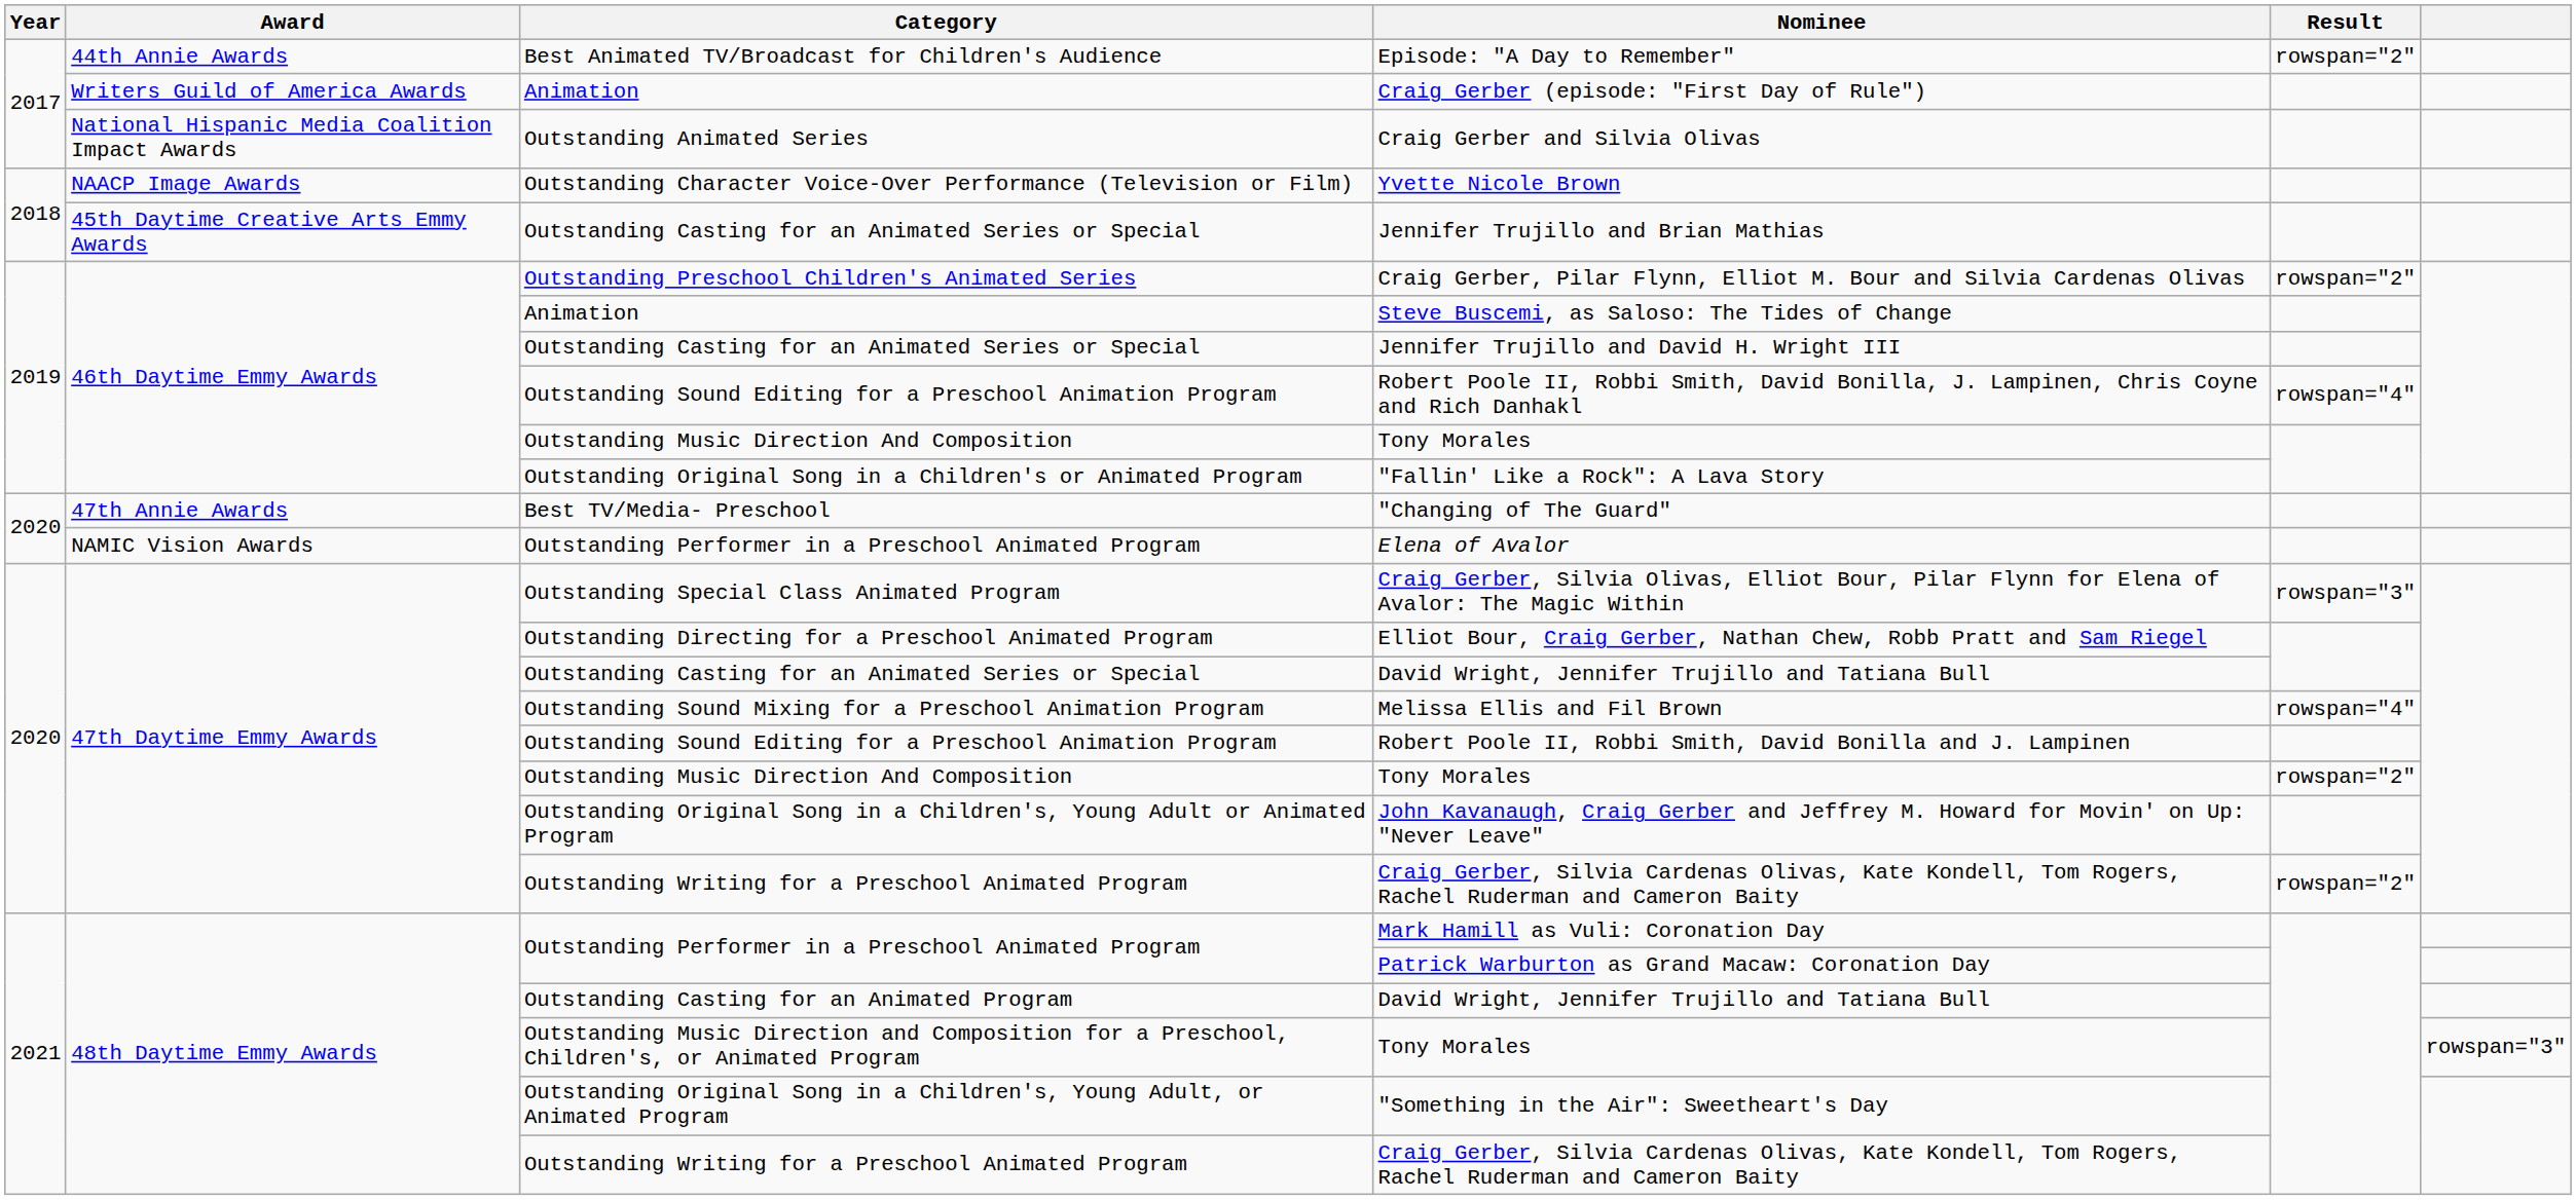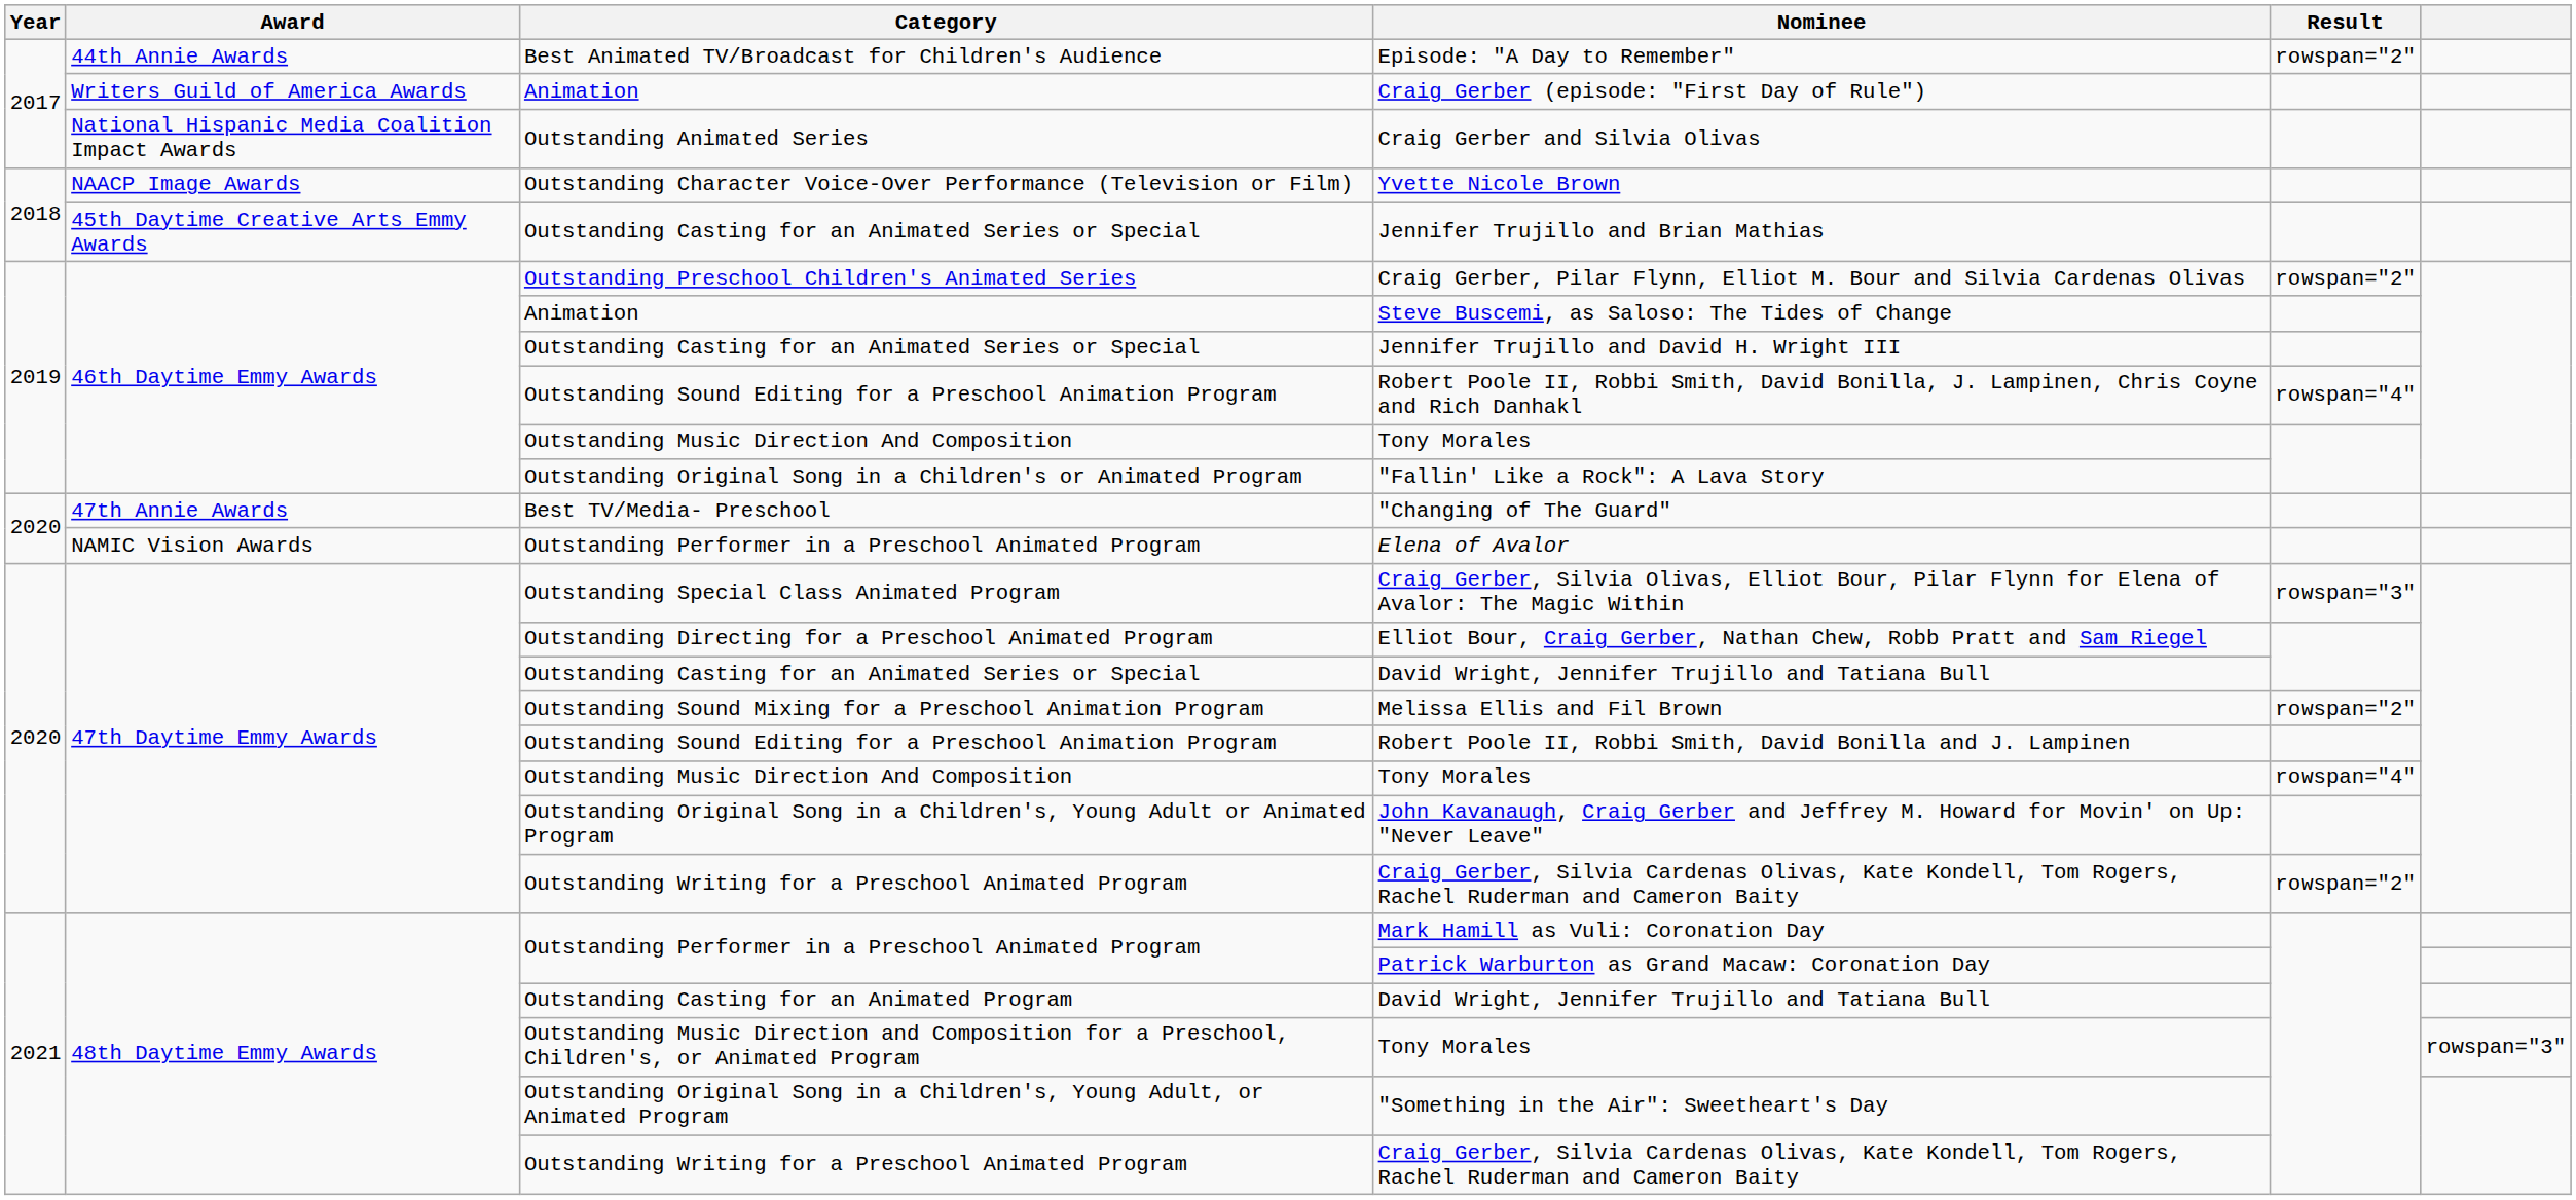Melissa Ellis and Fil Brown | Result: rowspan="4" -> rowspan="2"
47th Daytime Emmy Awards / Tony Morales | Result: rowspan="2" -> rowspan="4"
